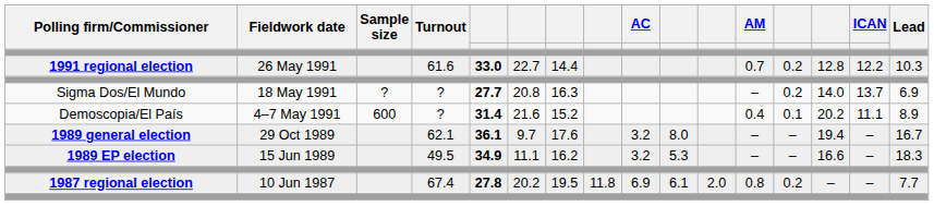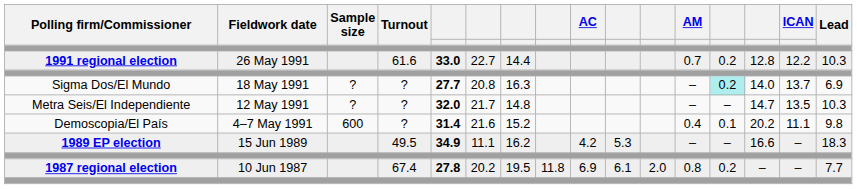Sigma Dos/El Mundo | column 13: no background -> paleturquoise background
+ row: Metra Seis/El Independiente | 12 May 1991 | ? | ? | 32.0 | 21.7 | 14.8 | – | – | 14.7 | 13.5 | 10.3
Demoscopia/El País | Lead: 8.9 -> 9.8
- row: 1989 general election | 29 Oct 1989 | 62.1 | 36.1 | 9.7 | 17.6 | 3.2 | 8.0 | – | – | 19.4 | – | 16.7
1989 EP election | AC: 3.2 -> 4.2
